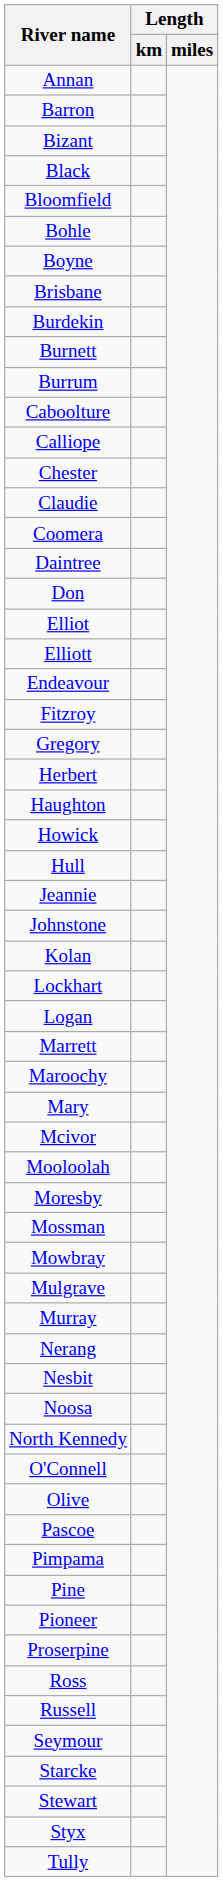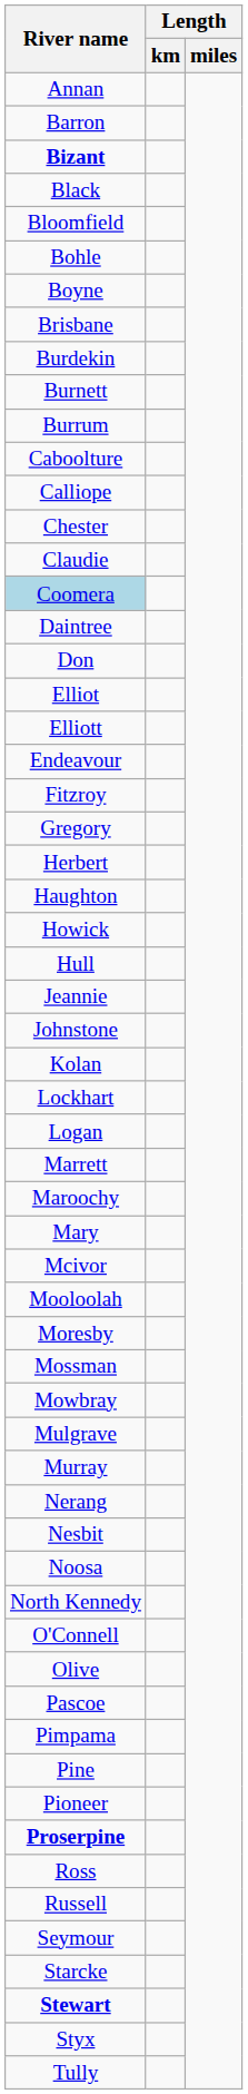Bizant | River name: normal -> bold
Coomera | River name: no background -> lightblue background
Proserpine | River name: normal -> bold
Stewart | River name: normal -> bold
